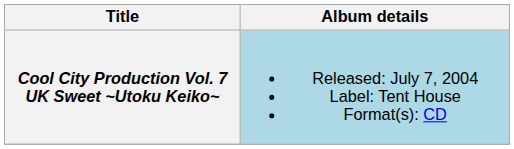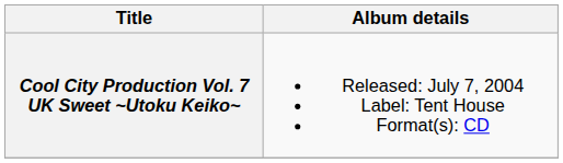Cool City Production Vol. 7 UK Sweet ~Utoku Keiko~ | Album details: lightblue background -> no background
